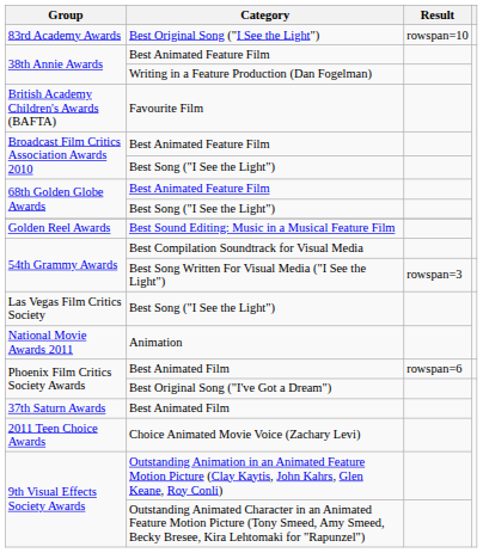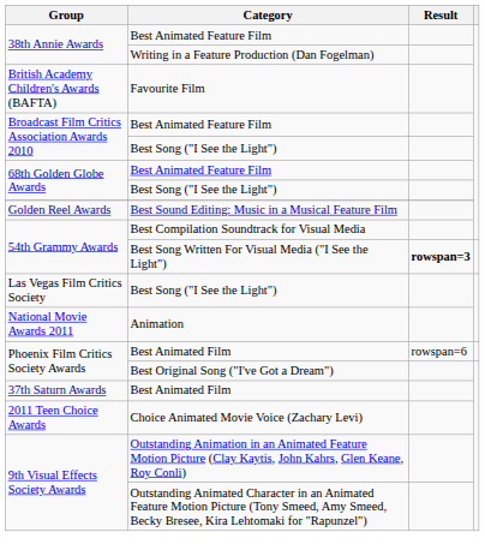- row: 83rd Academy Awards | Best Original Song ("I See the Light") | rowspan=10
Best Song Written For Visual Media ("I See the Light") | Result: normal -> bold
